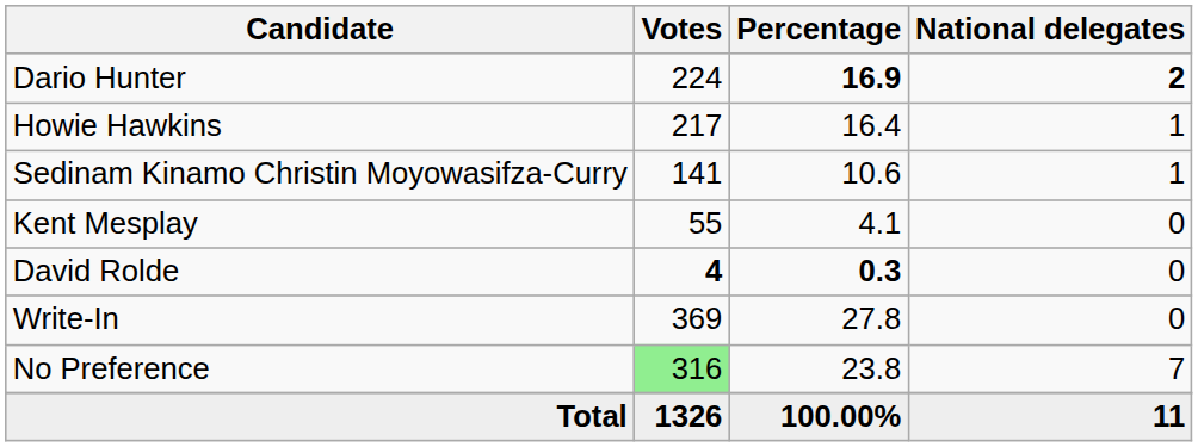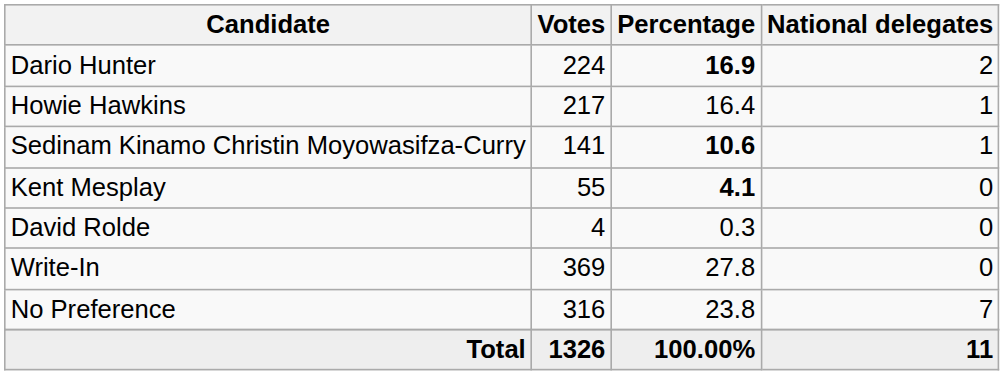Dario Hunter | National delegates: bold -> normal
Sedinam Kinamo Christin Moyowasifza-Curry | Percentage: normal -> bold
Kent Mesplay | Percentage: normal -> bold
David Rolde | Votes: bold -> normal
David Rolde | Percentage: bold -> normal
No Preference | Votes: lightgreen background -> no background
